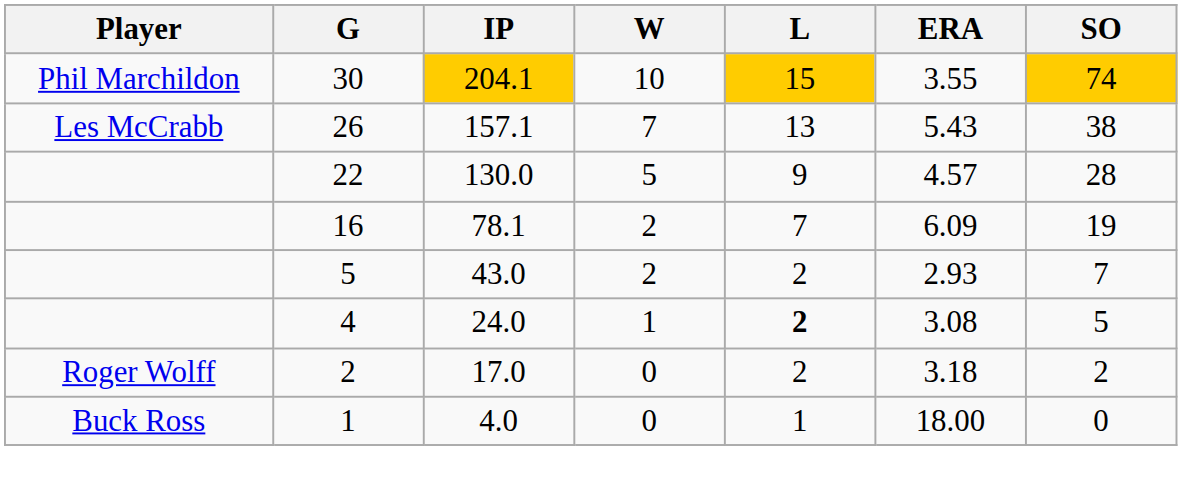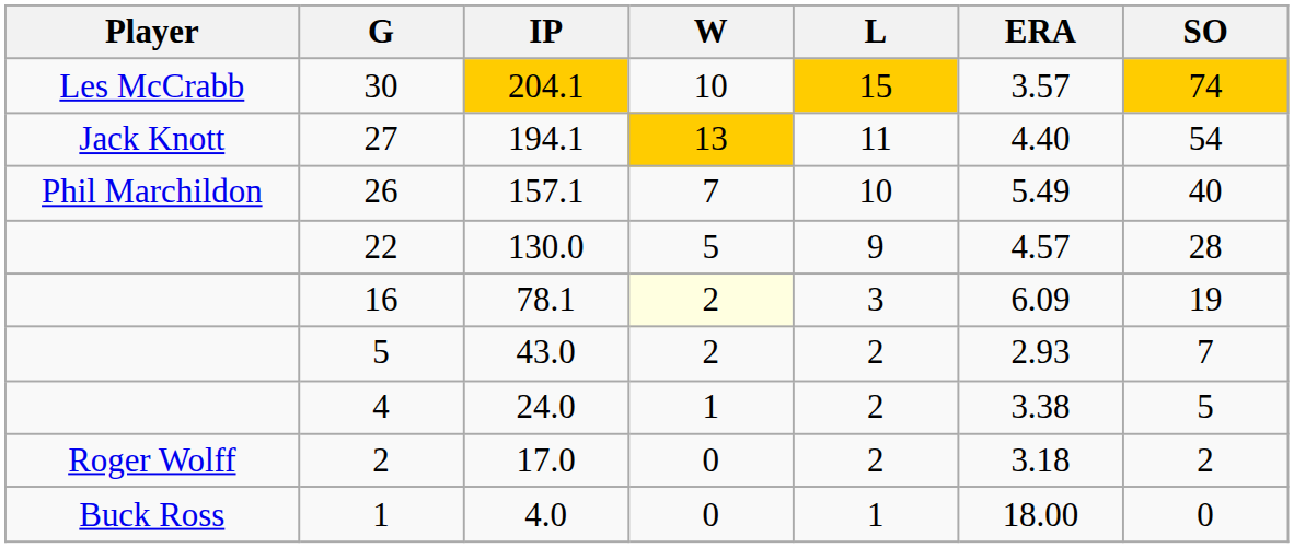30 | Player: Phil Marchildon -> Les McCrabb
30 | ERA: 3.55 -> 3.57
+ row: Jack Knott | 27 | 194.1 | 13 | 11 | 4.40 | 54
26 | Player: Les McCrabb -> Phil Marchildon
26 | L: 13 -> 10
26 | ERA: 5.43 -> 5.49
26 | SO: 38 -> 40
16 | W: no background -> lightyellow background
16 | L: 7 -> 3
4 | L: bold -> normal
4 | ERA: 3.08 -> 3.38
